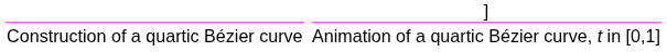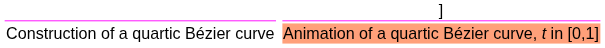Construction of a quartic Bézier curve | column 2: no background -> lightsalmon background
